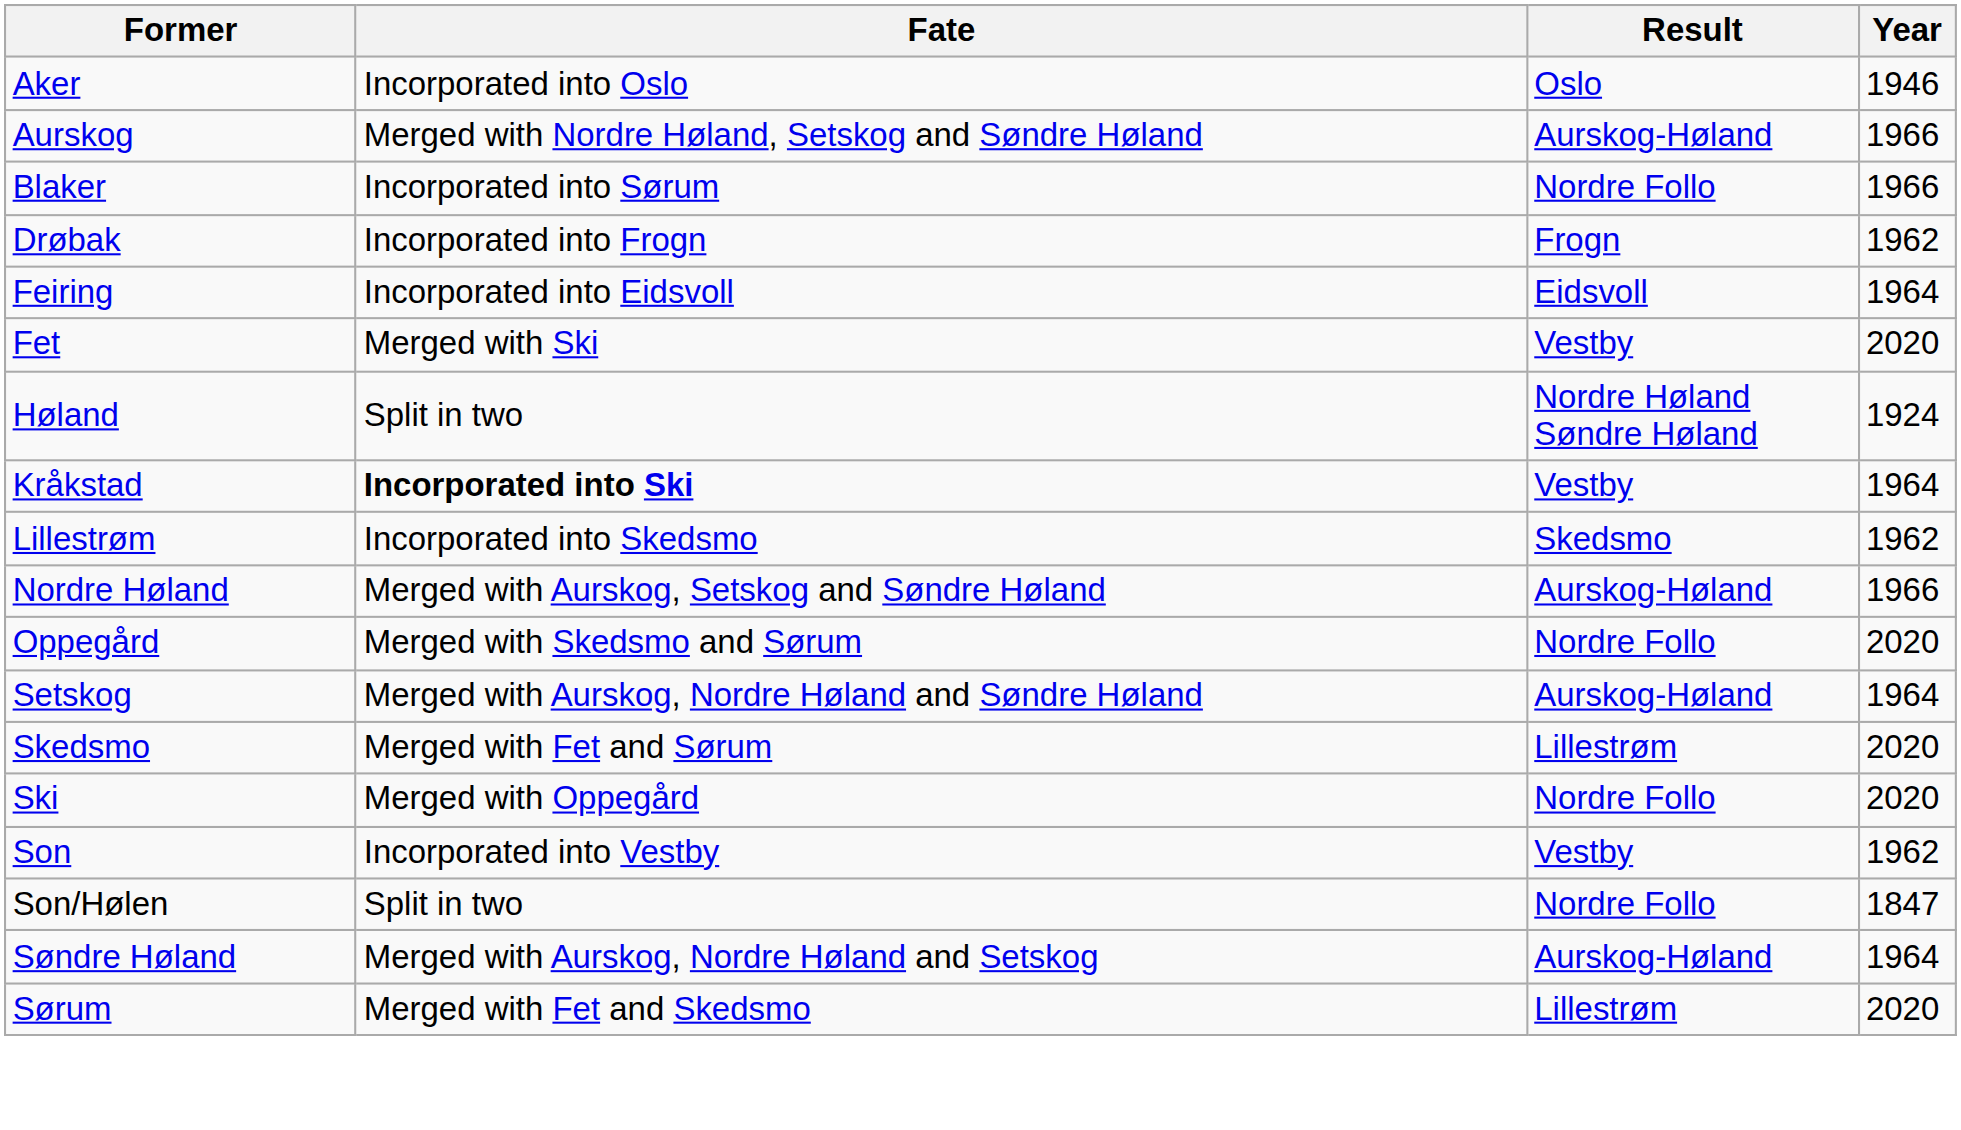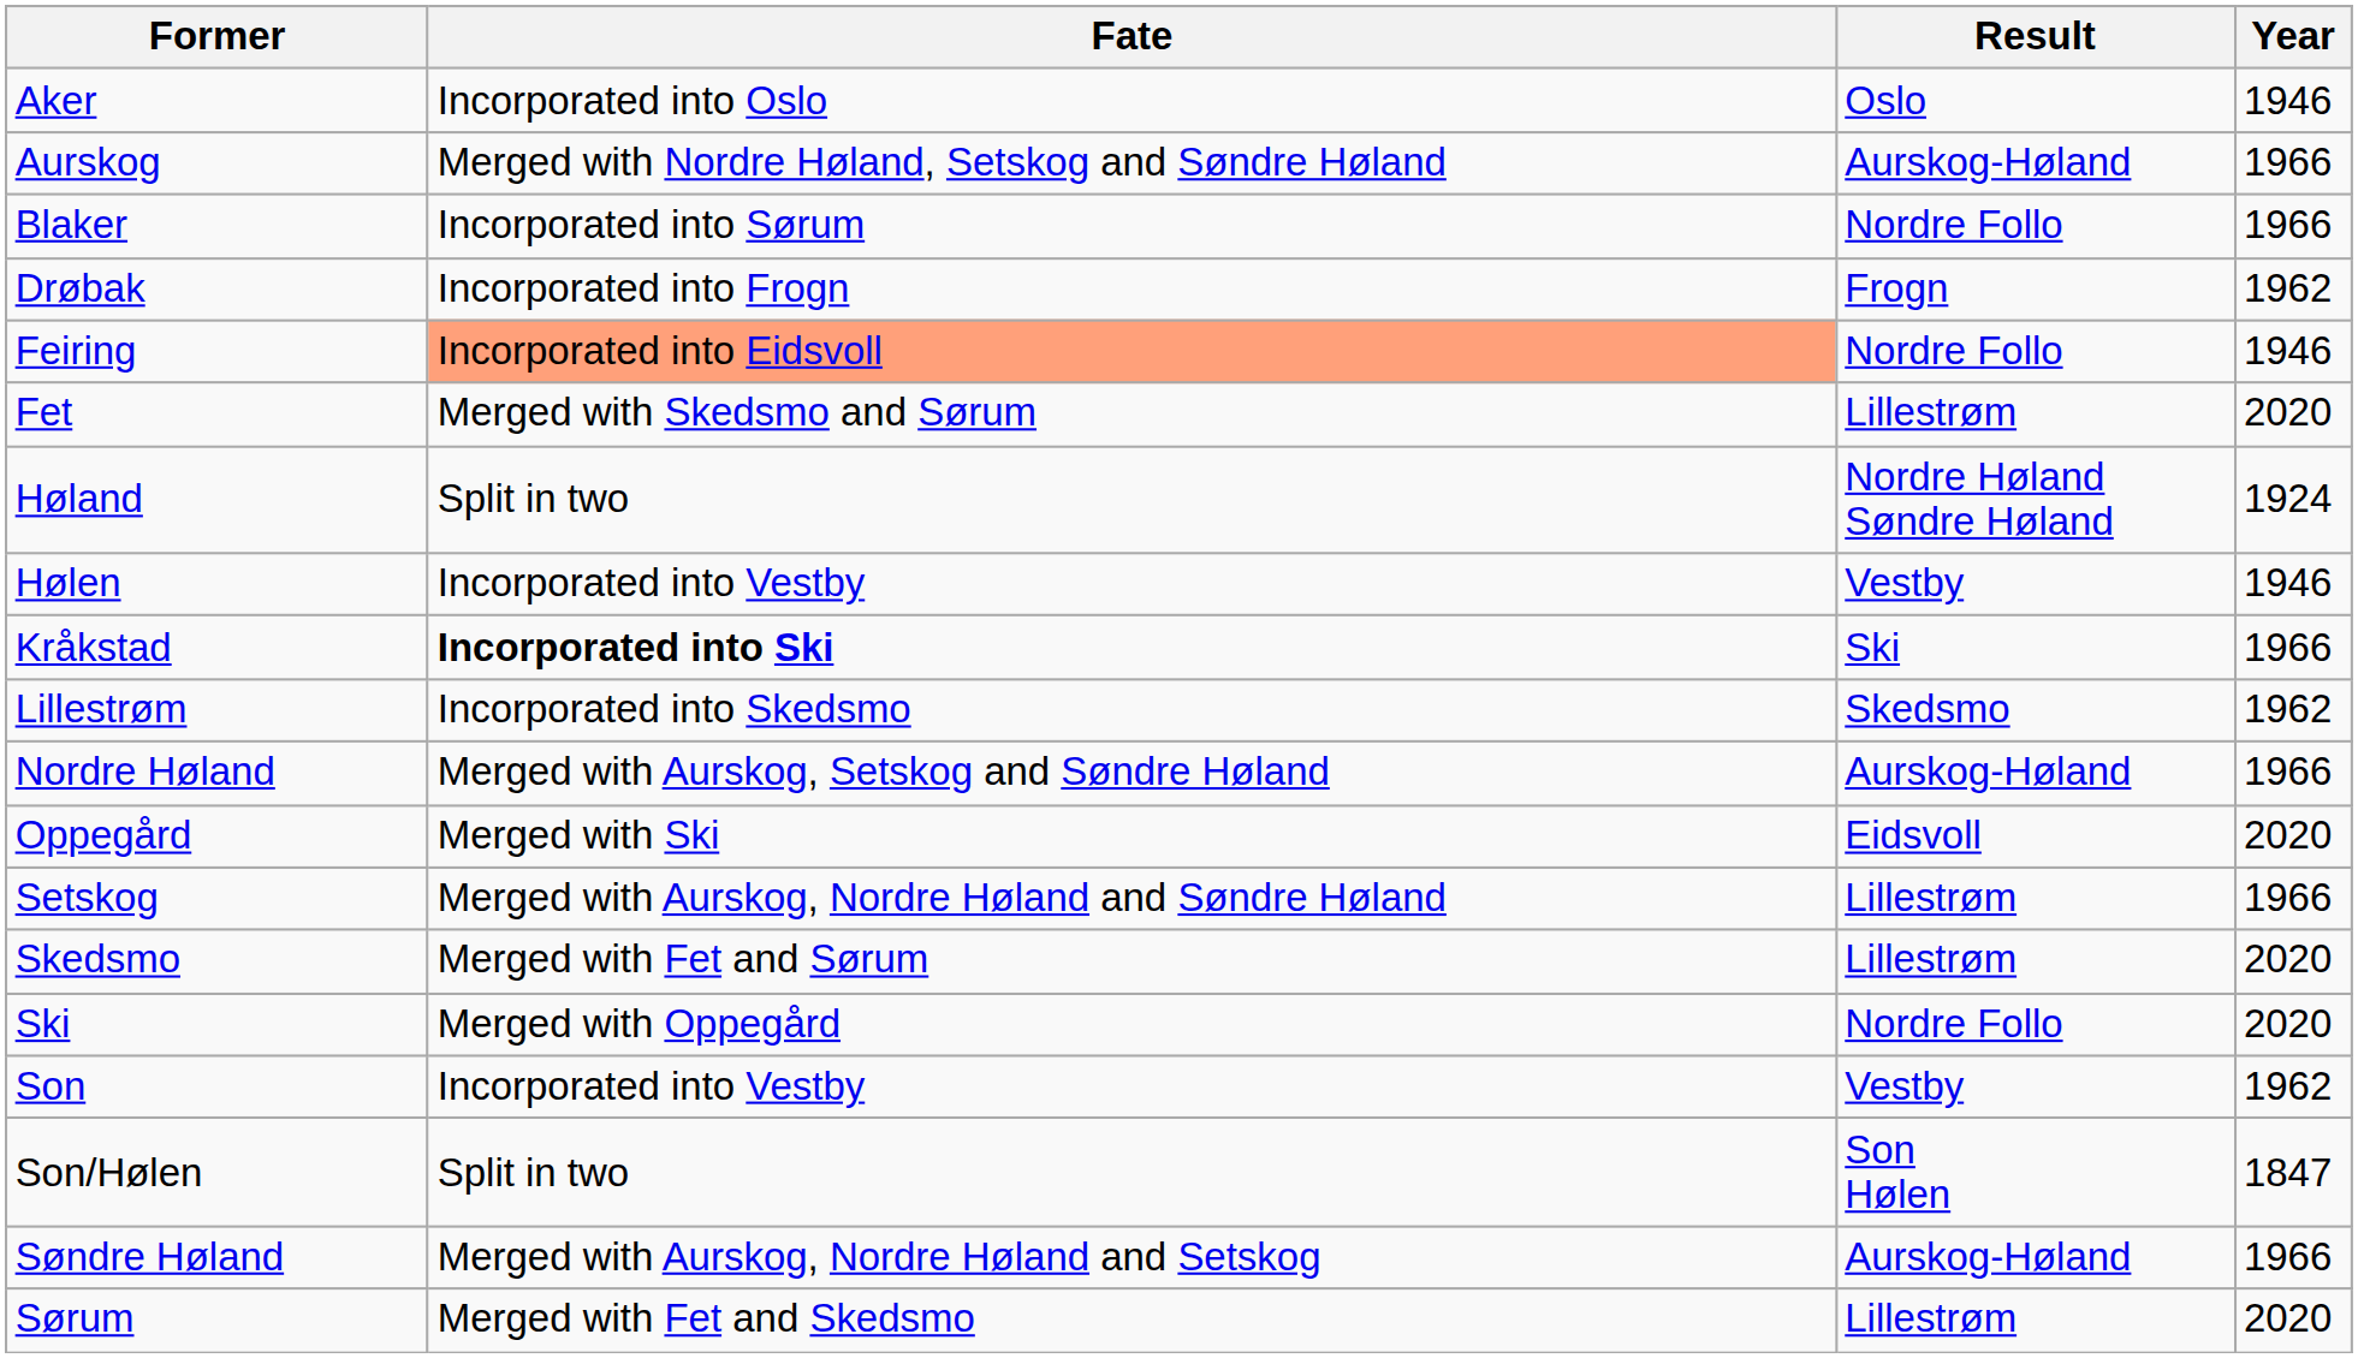Feiring | Fate: no background -> lightsalmon background
Feiring | Result: Eidsvoll -> Nordre Follo
Feiring | Year: 1964 -> 1946
Fet | Fate: Merged with Ski -> Merged with Skedsmo and Sørum
Fet | Result: Vestby -> Lillestrøm
+ row: Hølen | Incorporated into Vestby | Vestby | 1946
Kråkstad | Result: Vestby -> Ski
Kråkstad | Year: 1964 -> 1966
Oppegård | Fate: Merged with Skedsmo and Sørum -> Merged with Ski
Oppegård | Result: Nordre Follo -> Eidsvoll
Setskog | Result: Aurskog-Høland -> Lillestrøm
Setskog | Year: 1964 -> 1966
Son/Hølen | Result: Nordre Follo -> Son Hølen
Søndre Høland | Year: 1964 -> 1966
